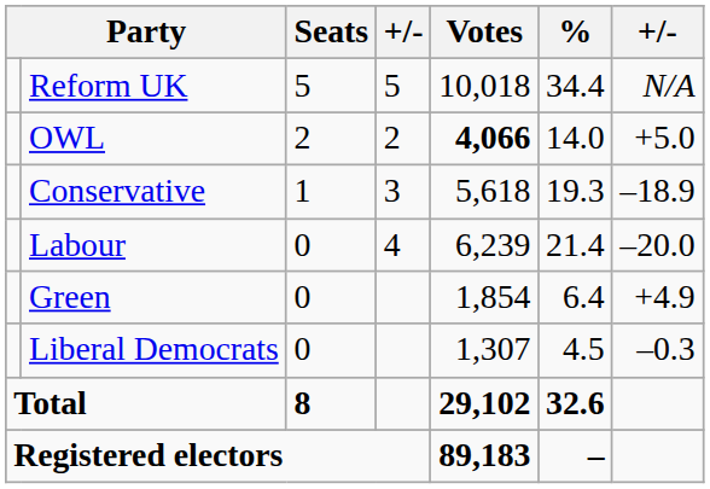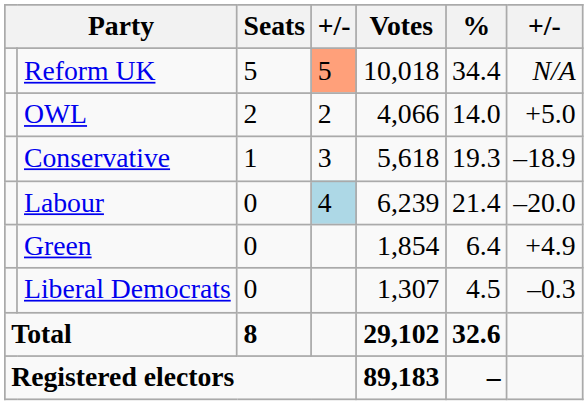Reform UK | column 4: no background -> lightsalmon background
OWL | Votes: bold -> normal
Labour | column 4: no background -> lightblue background
